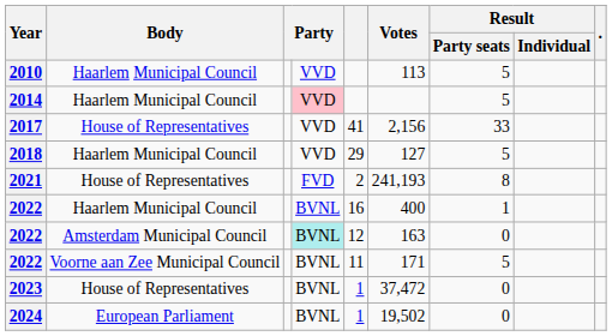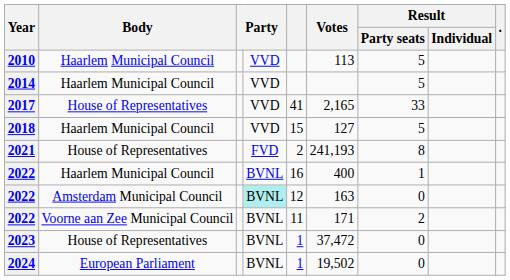2014 | column 4: pink background -> no background
2017 | Votes: 2,156 -> 2,165
2018 | column 5: 29 -> 15
2022 / Voorne aan Zee Municipal Council | Result / Party seats: 5 -> 2
